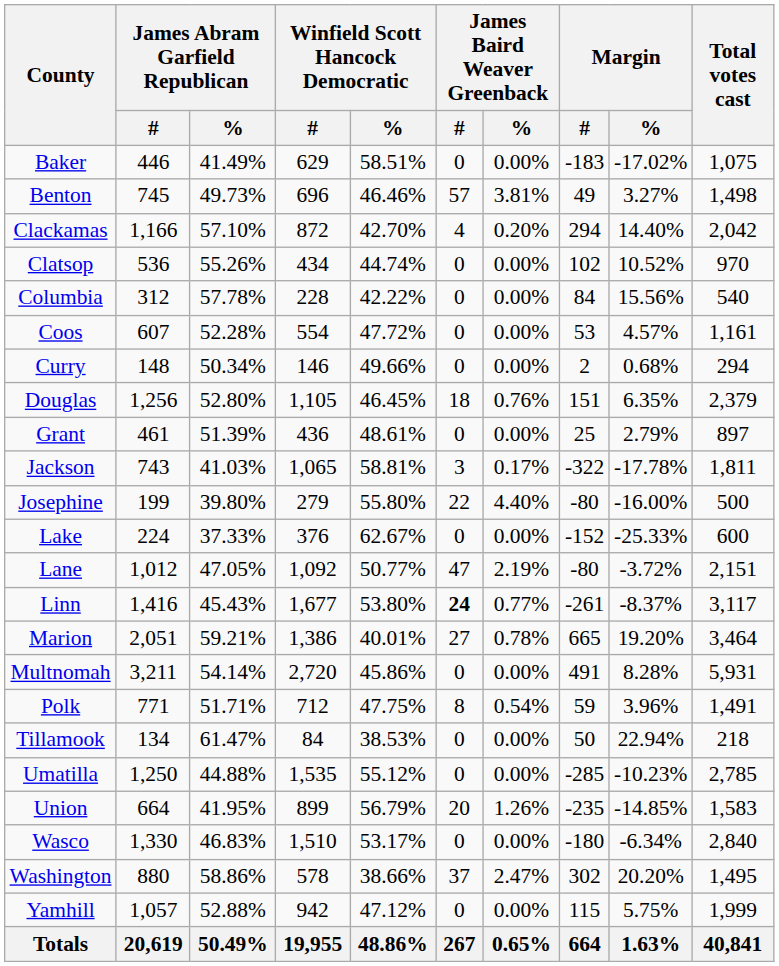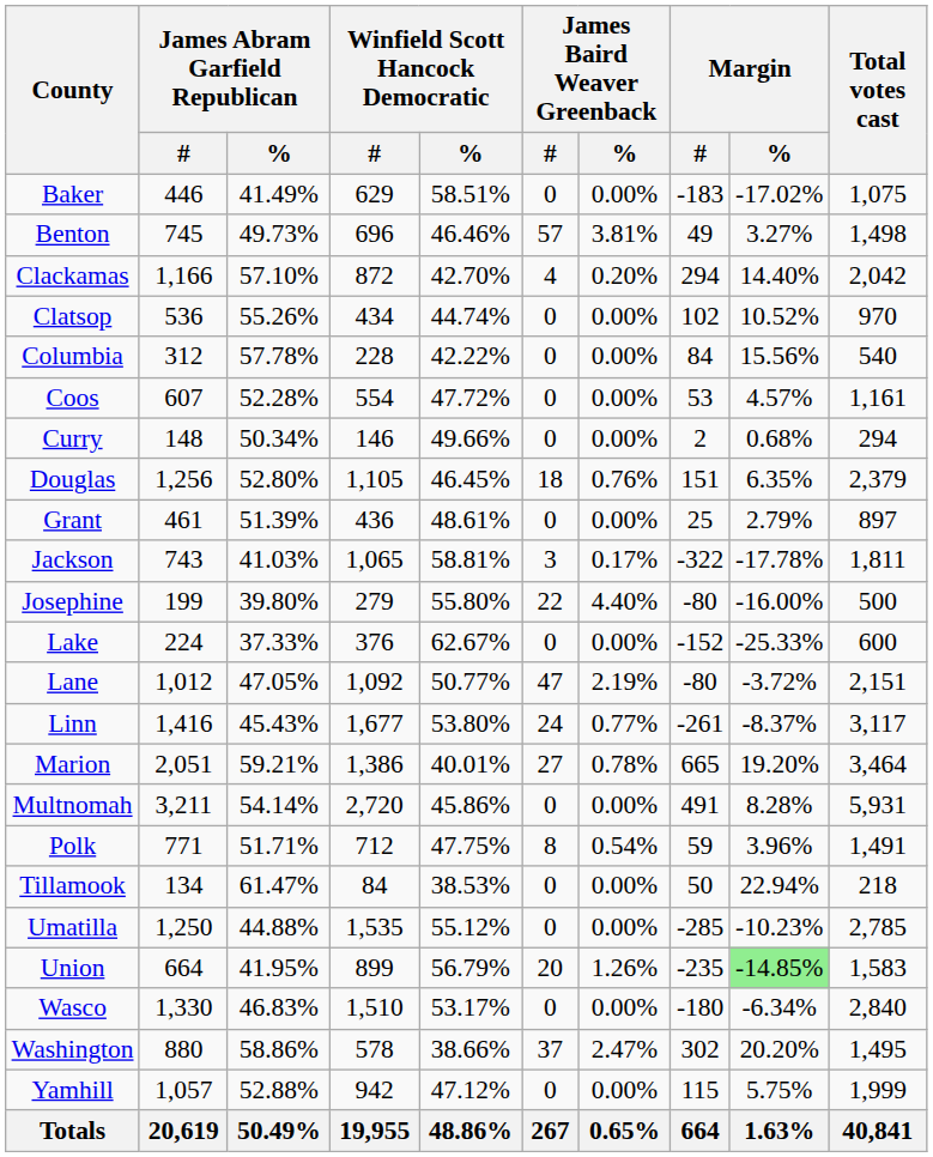Linn | James Baird Weaver Greenback / #: bold -> normal
Union | Margin / %: no background -> lightgreen background
